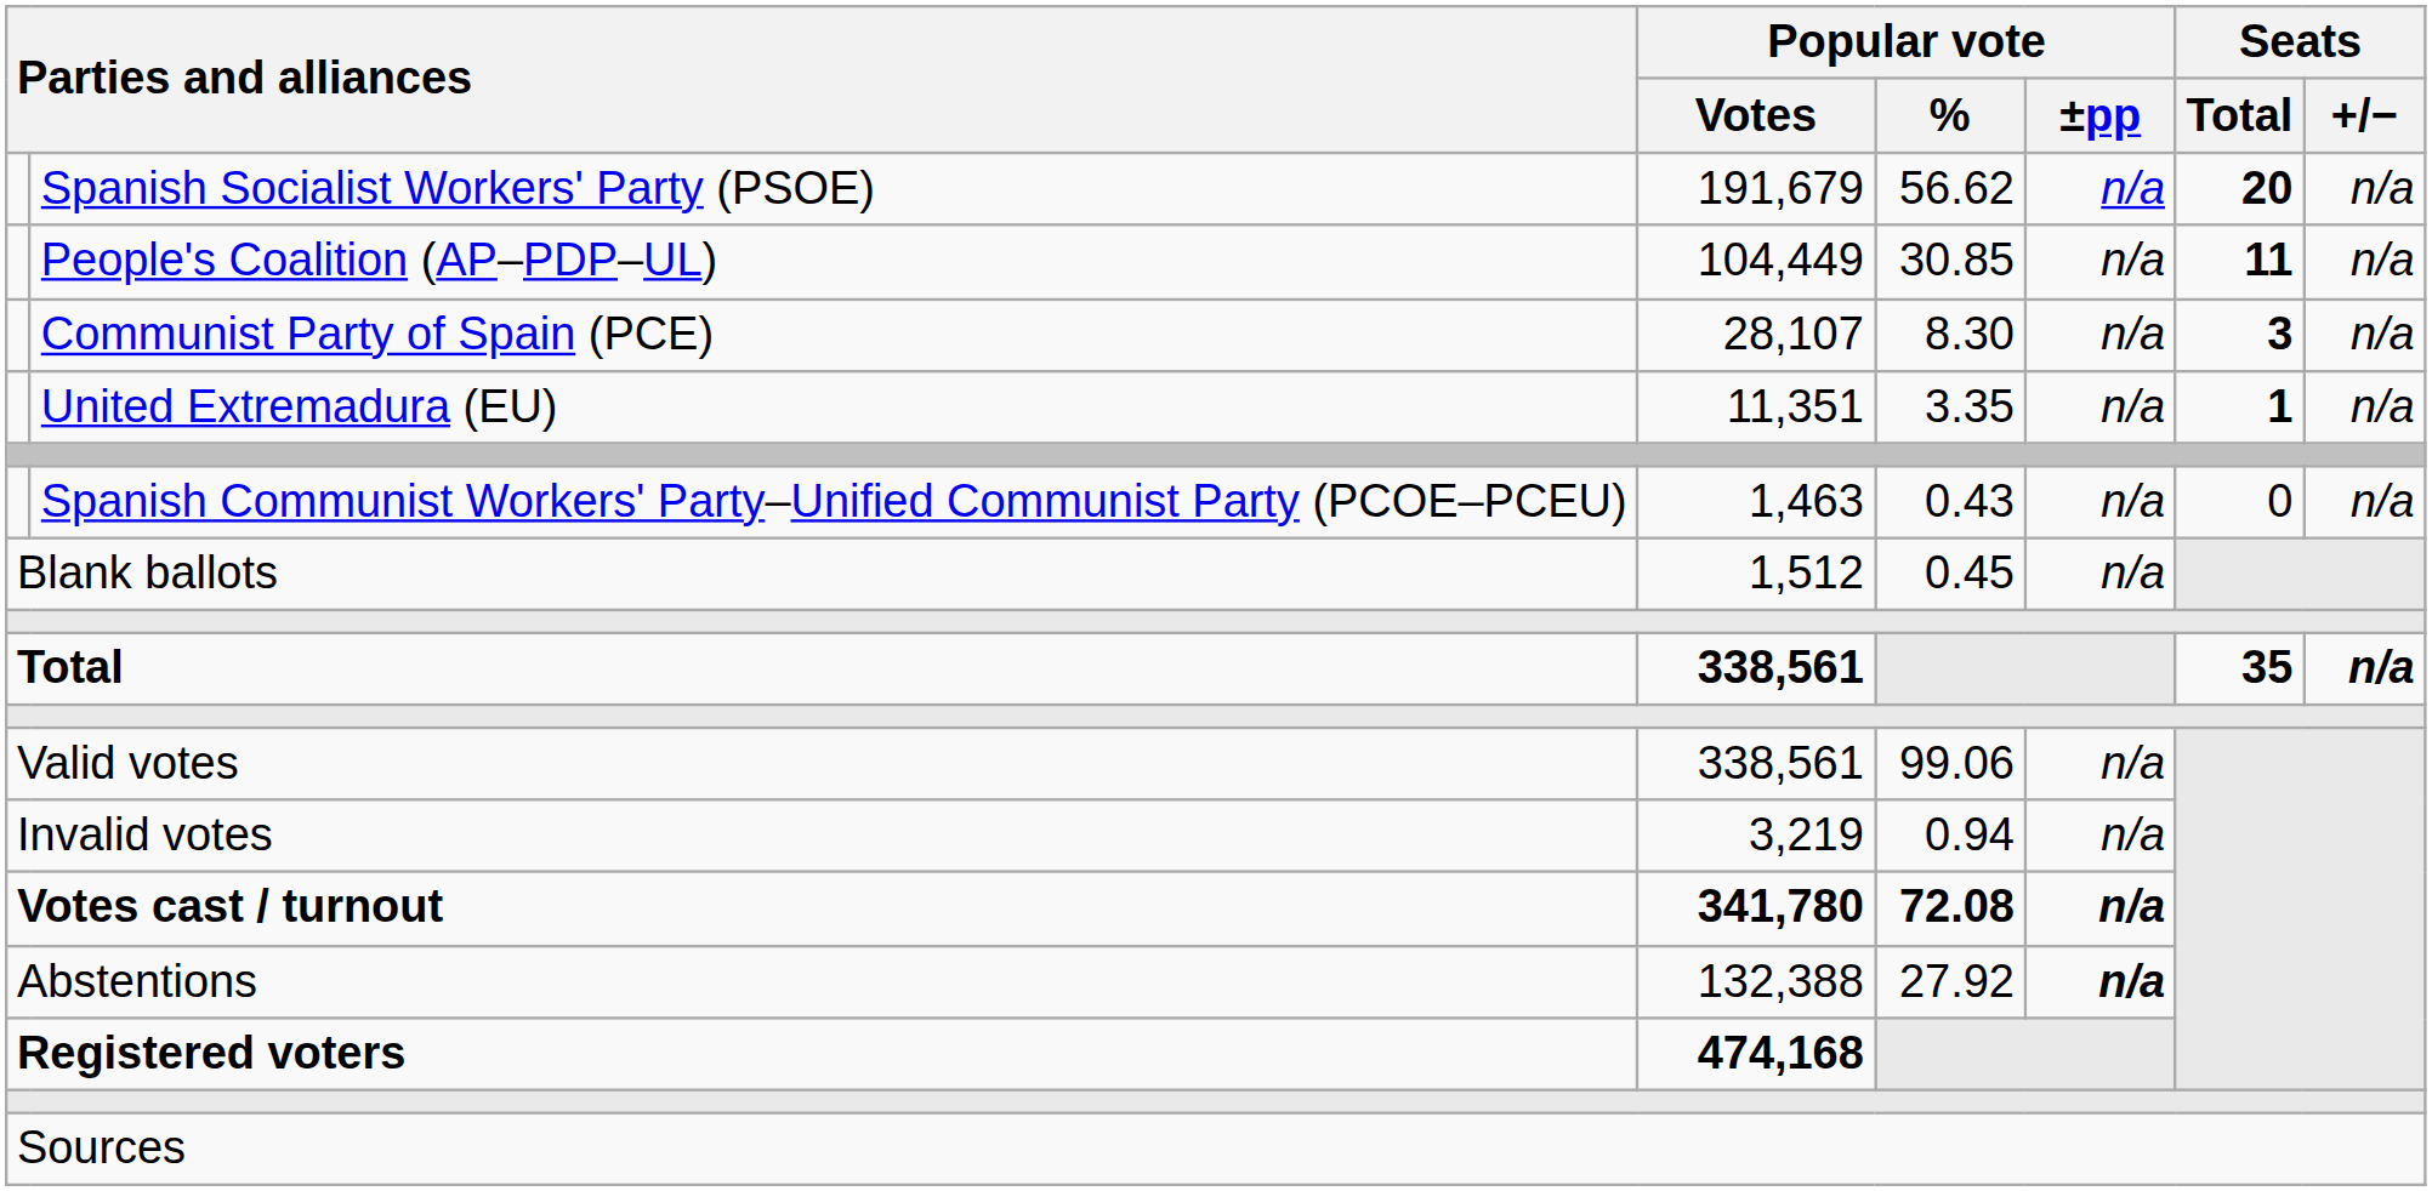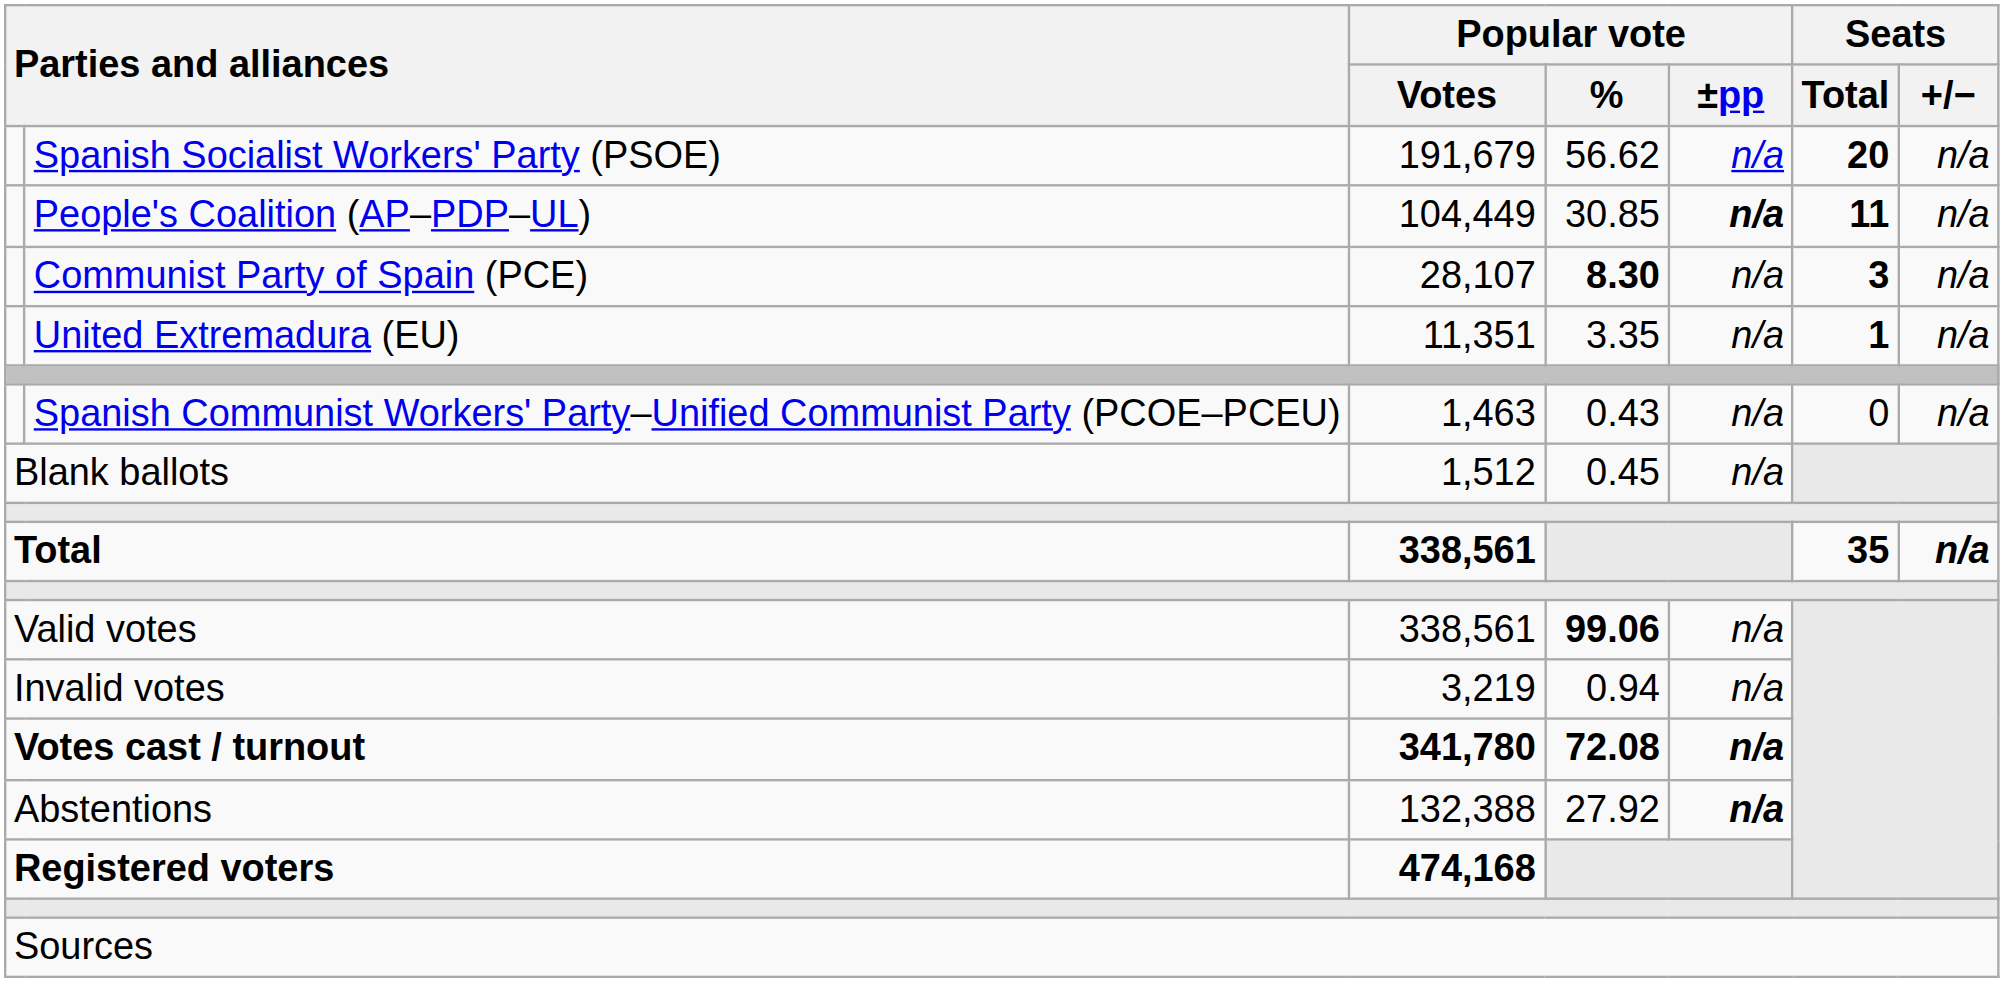People's Coalition (AP–PDP–UL) | Popular vote / ±pp: normal -> bold
Communist Party of Spain (PCE) | Popular vote / %: normal -> bold
Valid votes | Popular vote / %: normal -> bold
